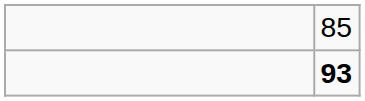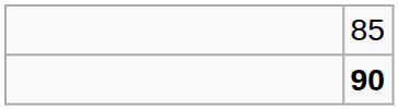row 2 | column 2: 93 -> 90
